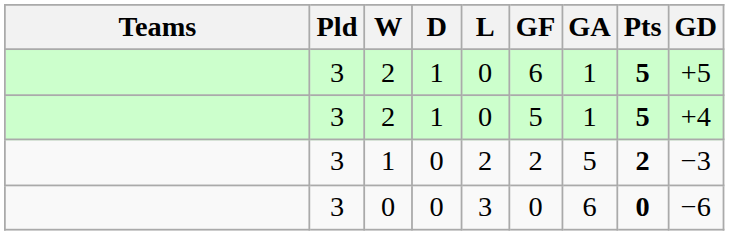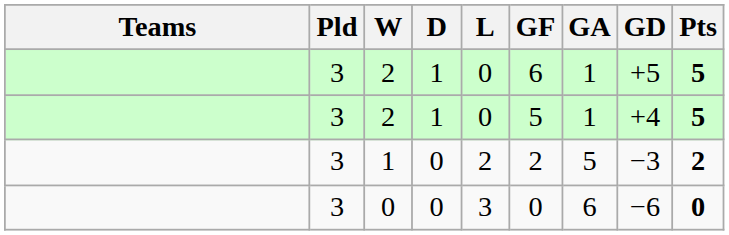columns swapped: GD <-> Pts
